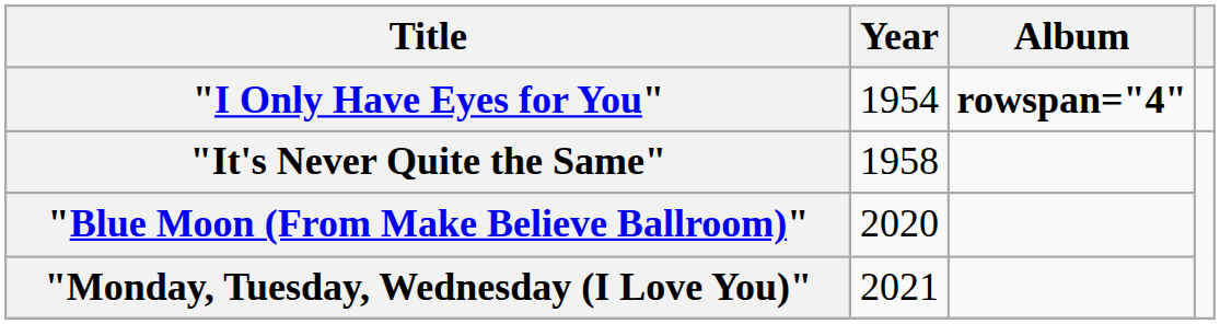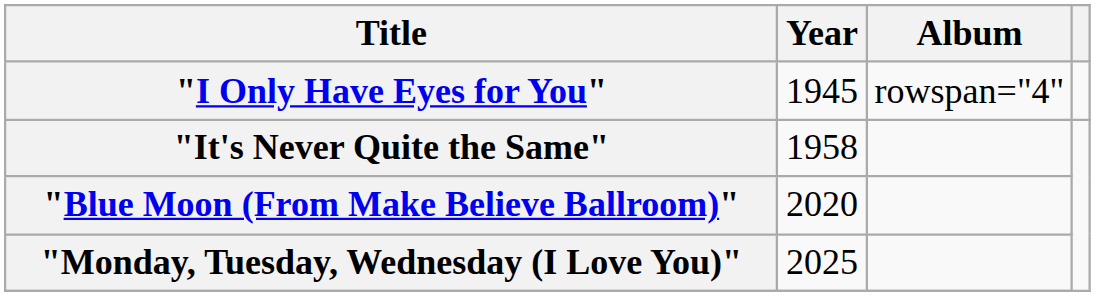"I Only Have Eyes for You" | Year: 1954 -> 1945
"I Only Have Eyes for You" | Album: bold -> normal
"Monday, Tuesday, Wednesday (I Love You)" | Year: 2021 -> 2025
